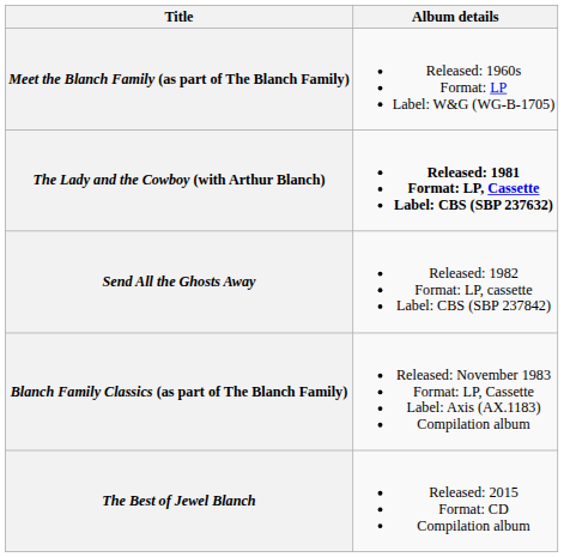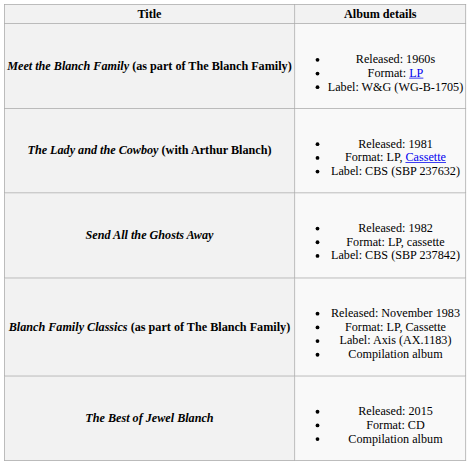The Lady and the Cowboy (with Arthur Blanch) | Album details: bold -> normal
